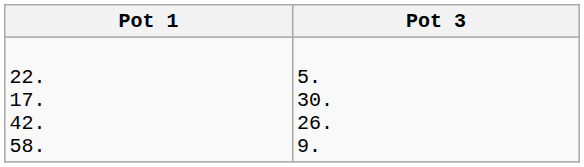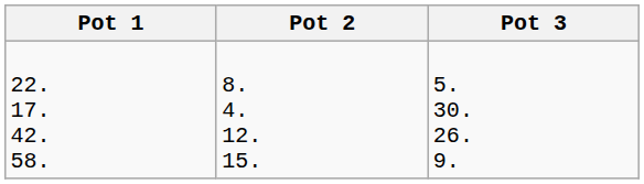+ column: Pot 2 | 8. 4. 12. 15.
